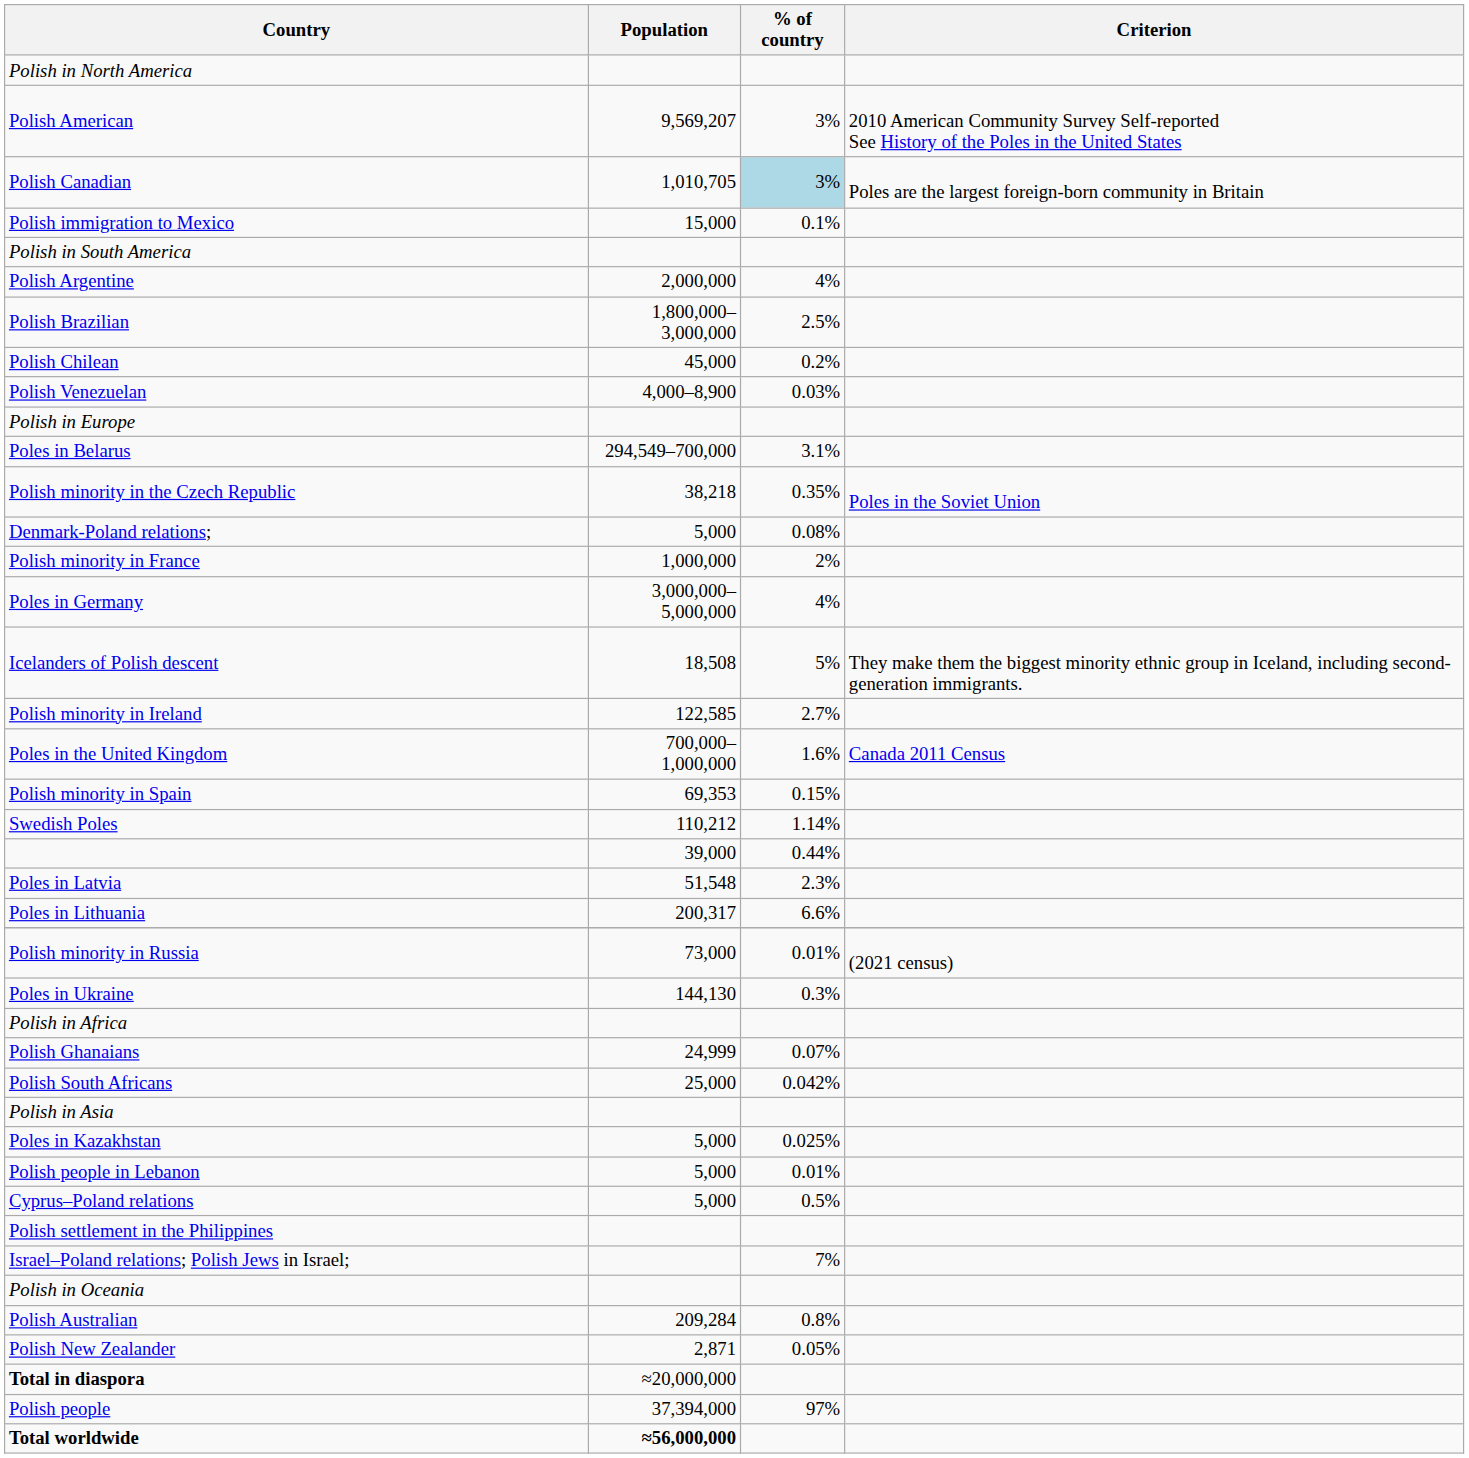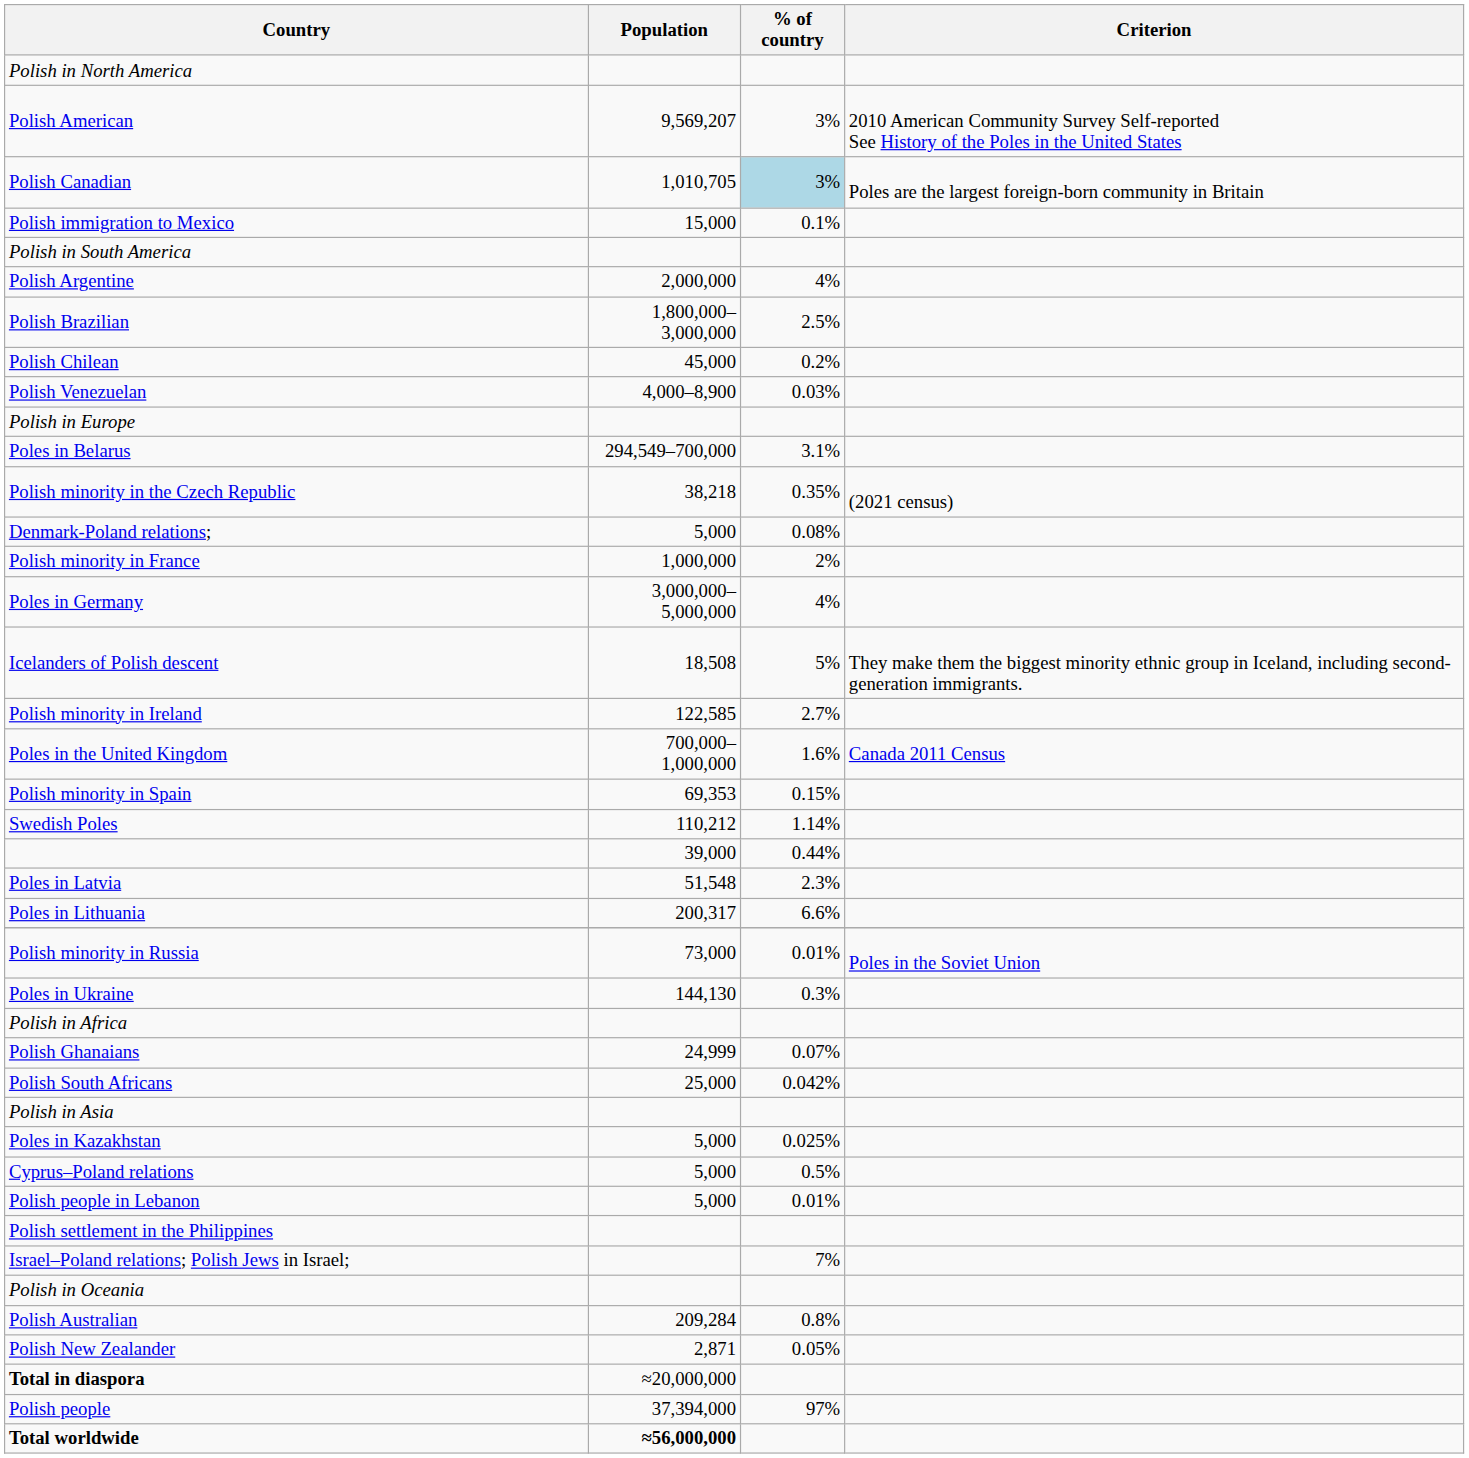Polish minority in the Czech Republic | Criterion: Poles in the Soviet Union -> (2021 census)
Polish minority in Russia | Criterion: (2021 census) -> Poles in the Soviet Union
rows swapped: Polish people in Lebanon <-> Cyprus–Poland relations
